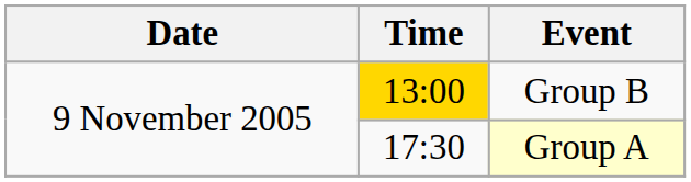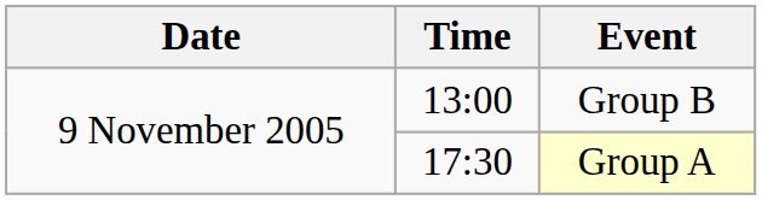Group B | Time: gold background -> no background
